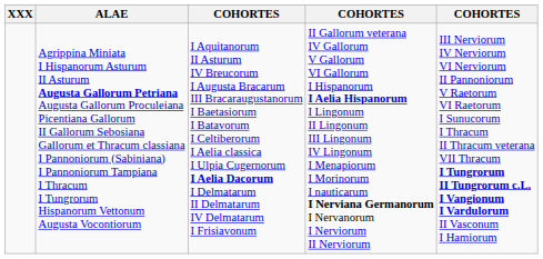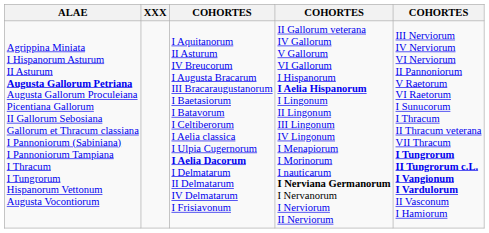columns swapped: ALAE <-> XXX
